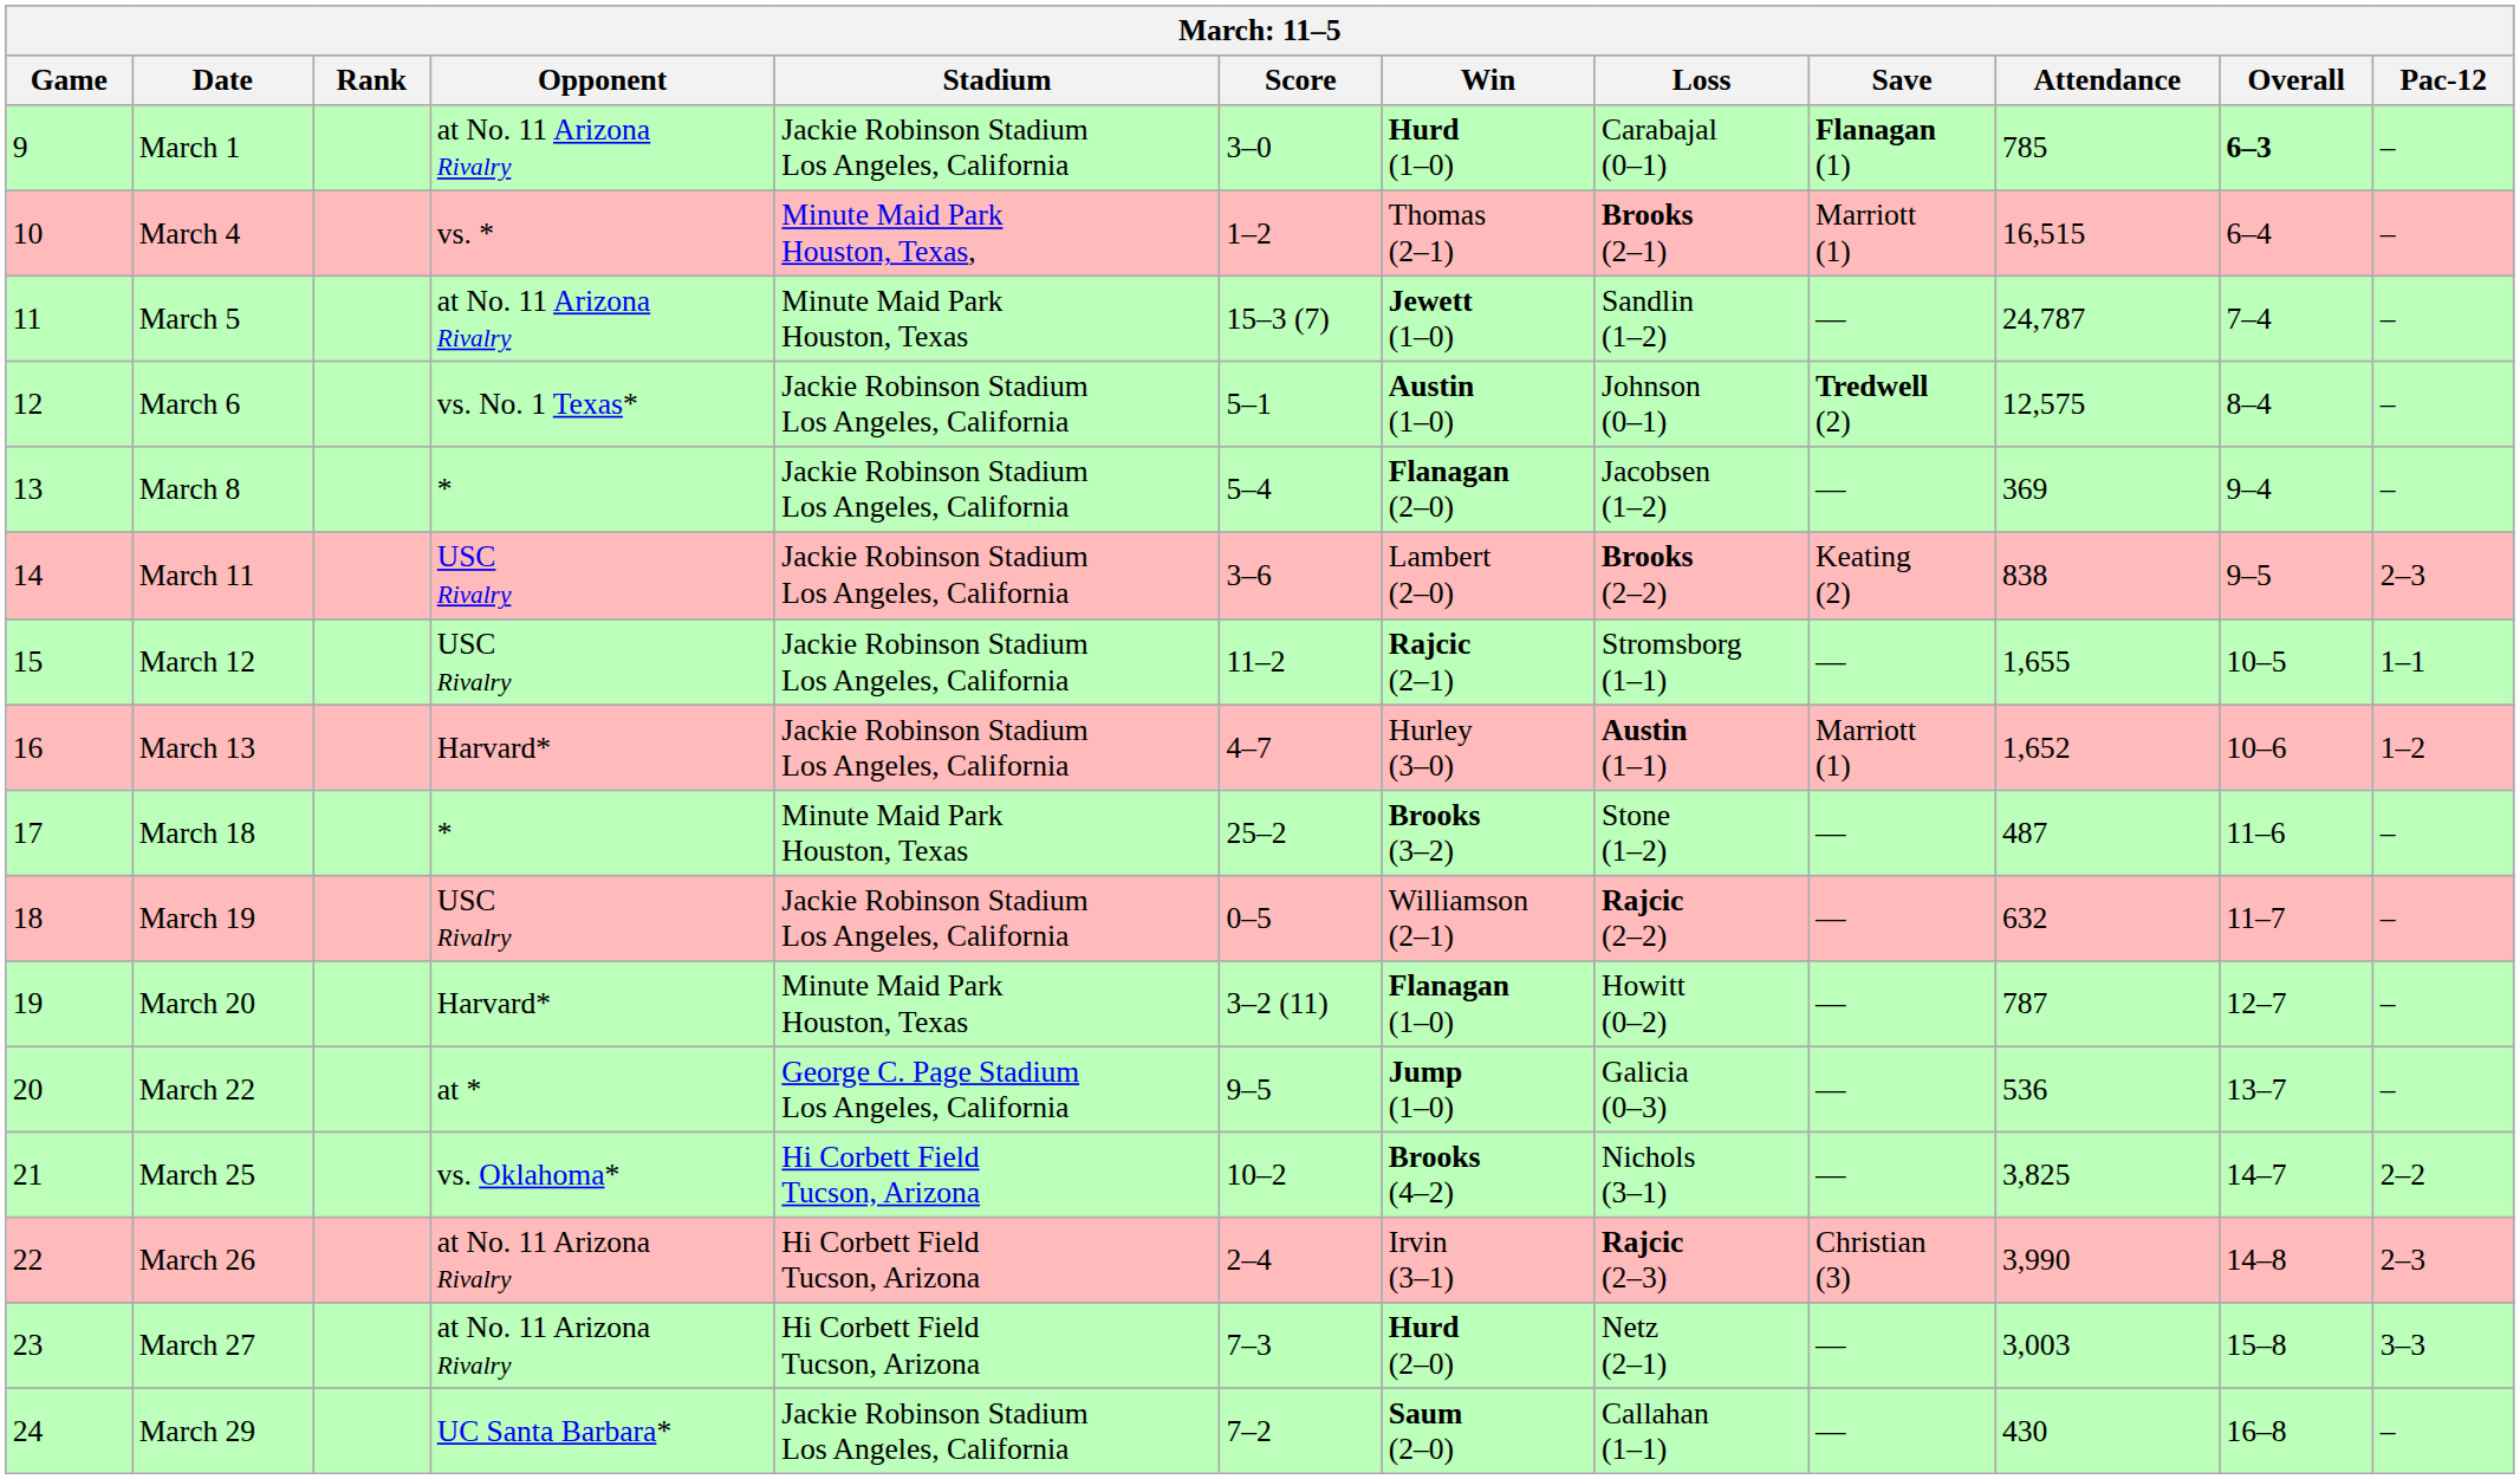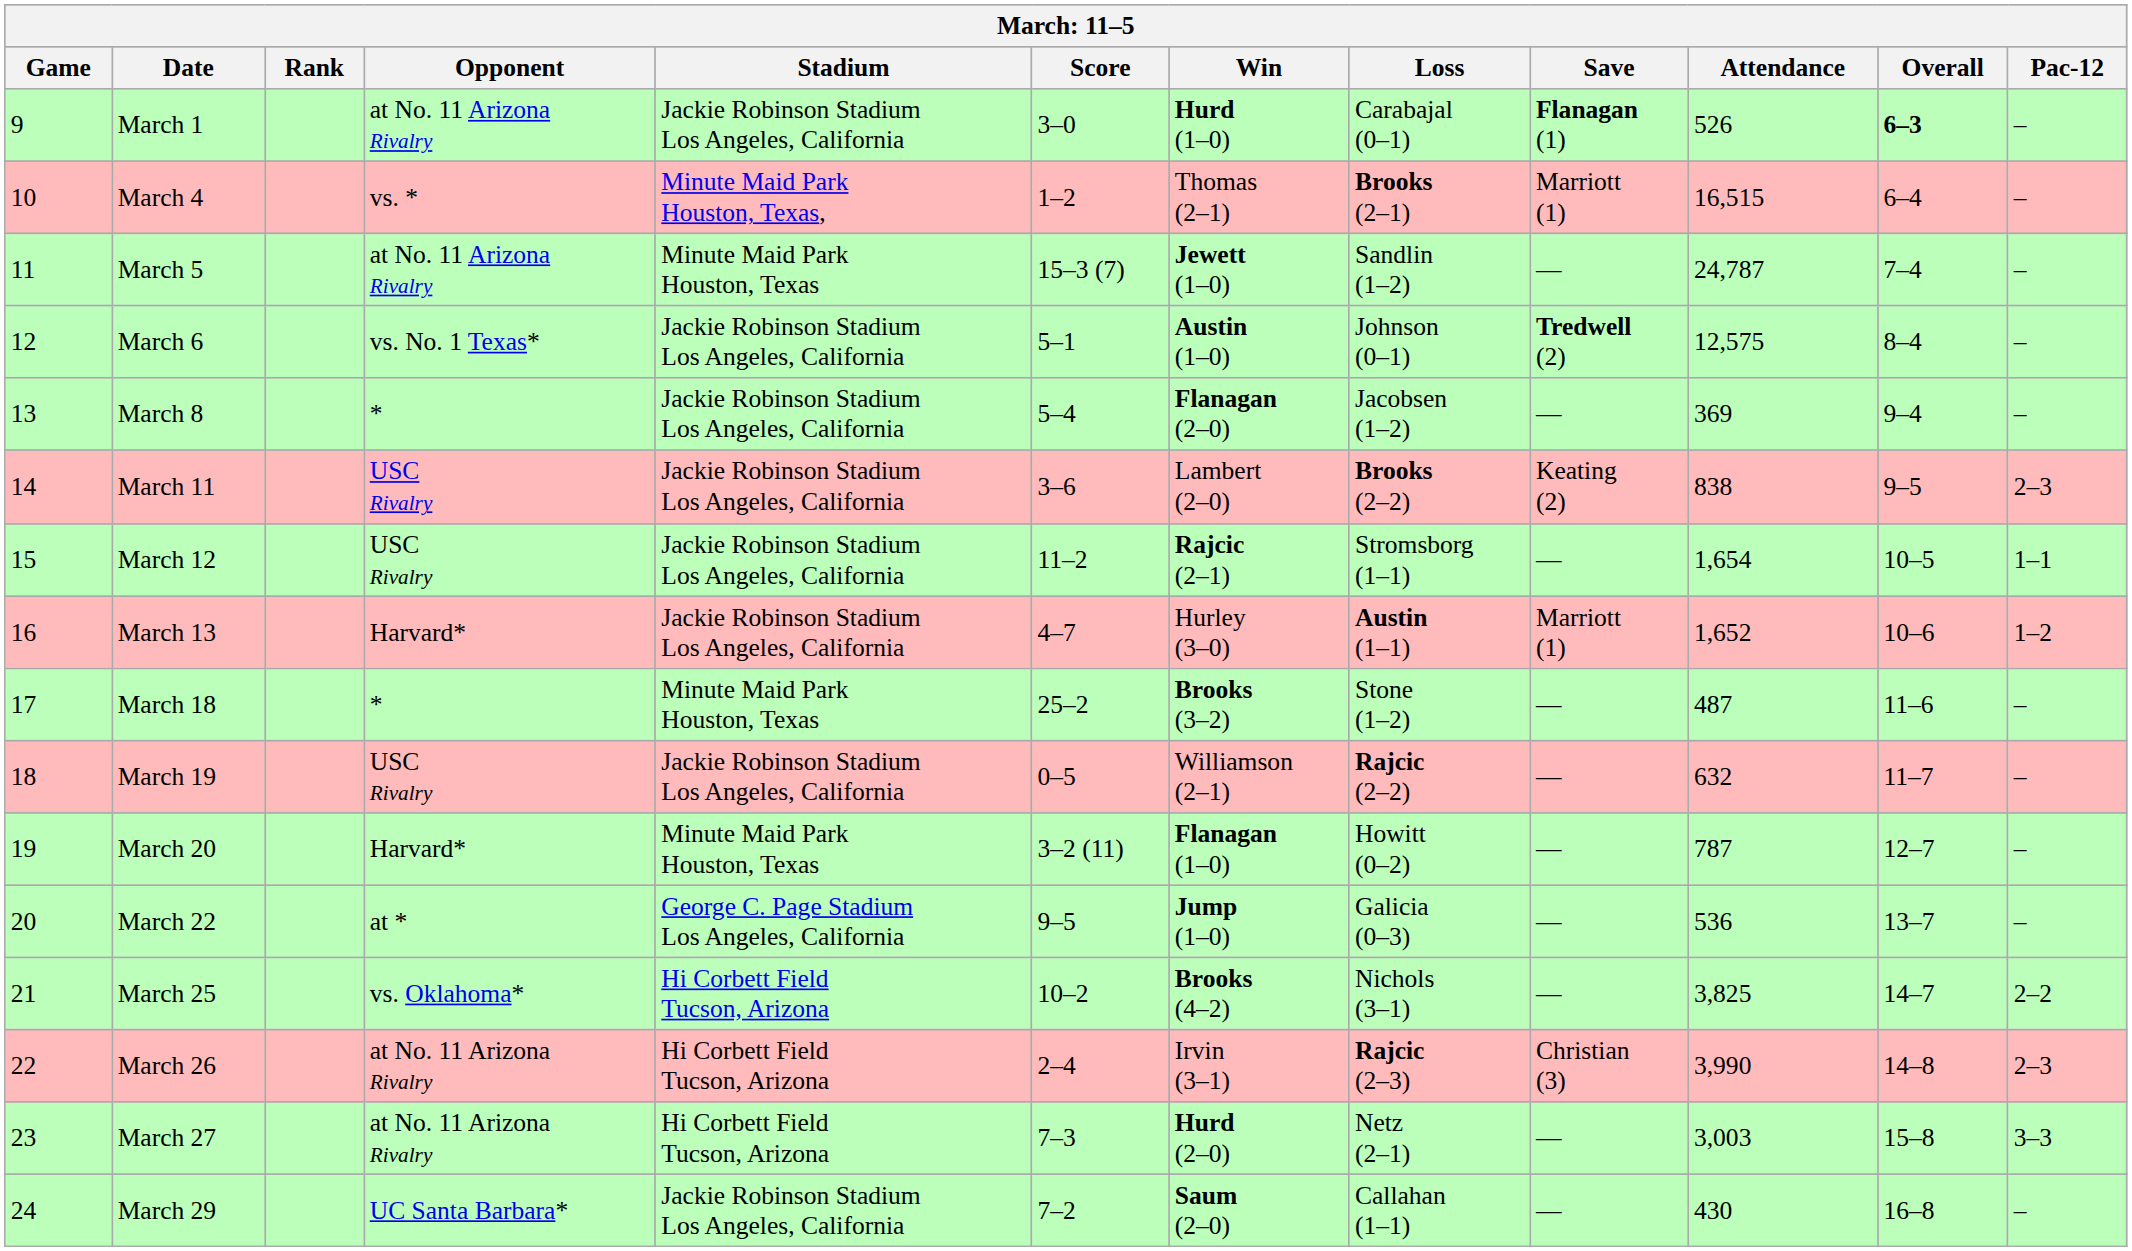March 1 | Attendance: 785 -> 526
March 12 | Attendance: 1,655 -> 1,654
